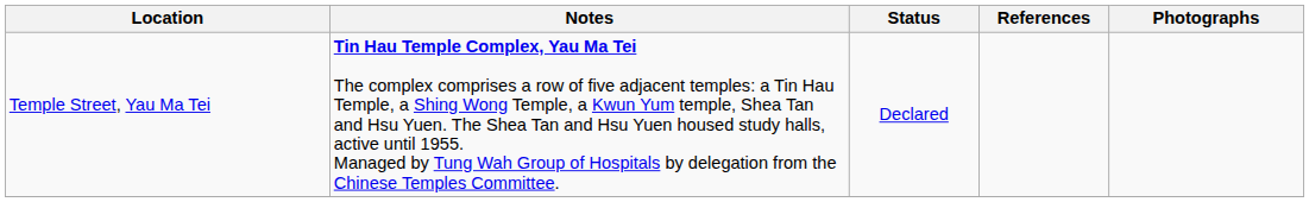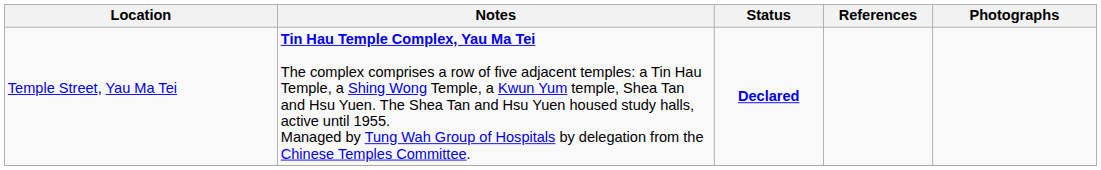Temple Street, Yau Ma Tei | Status: normal -> bold
